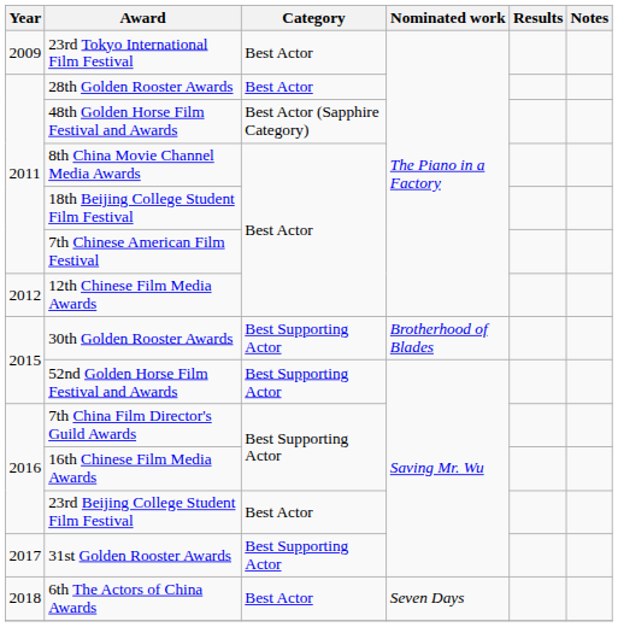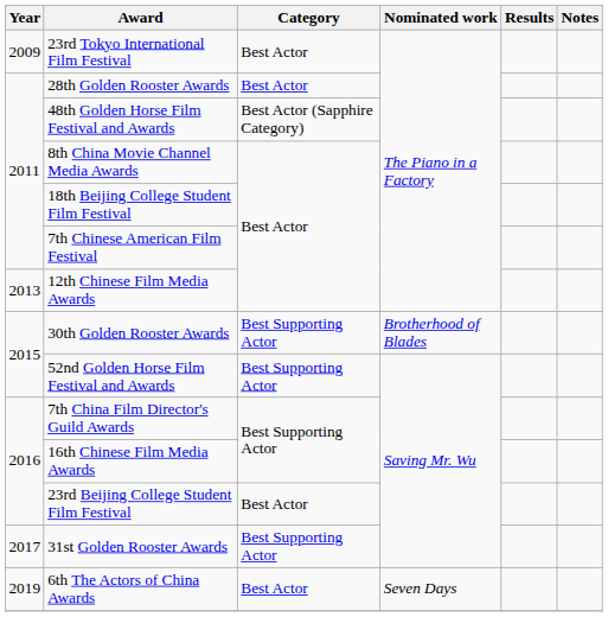12th Chinese Film Media Awards | Year: 2012 -> 2013
6th The Actors of China Awards | Year: 2018 -> 2019
